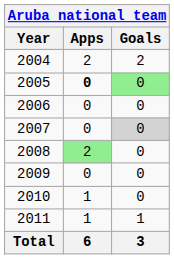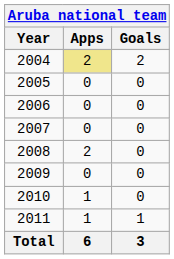2004 | Apps: no background -> khaki background
2005 | Apps: bold -> normal
2005 | Goals: lightgreen background -> no background
2007 | Goals: lightgrey background -> no background
2008 | Apps: lightgreen background -> no background
